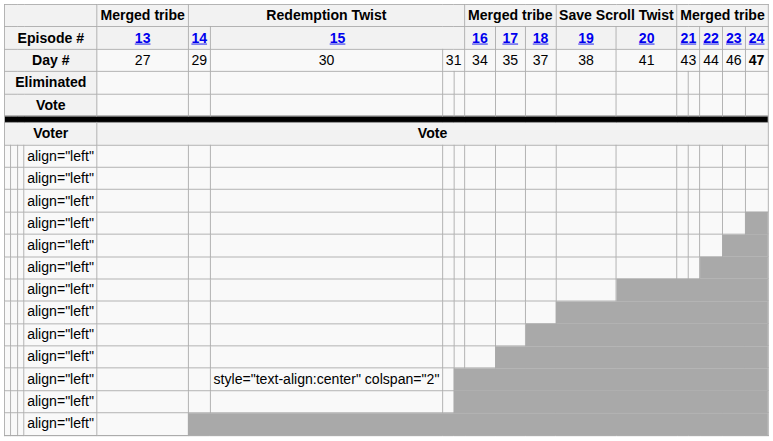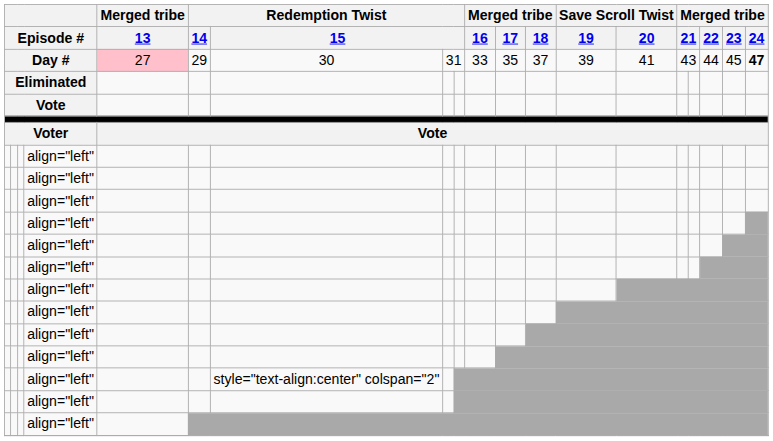Day # | Merged tribe / 13: no background -> pink background
Day # | Merged tribe / 16: 34 -> 33
Day # | Save Scroll Twist / 19: 38 -> 39
Day # | Merged tribe / 23: 46 -> 45
